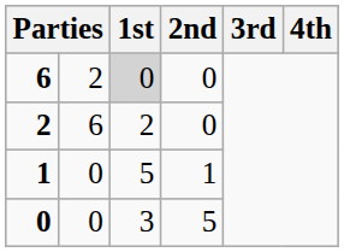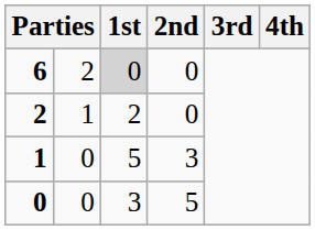row 3 | column 2: 6 -> 1
row 4 | 2nd: 1 -> 3
